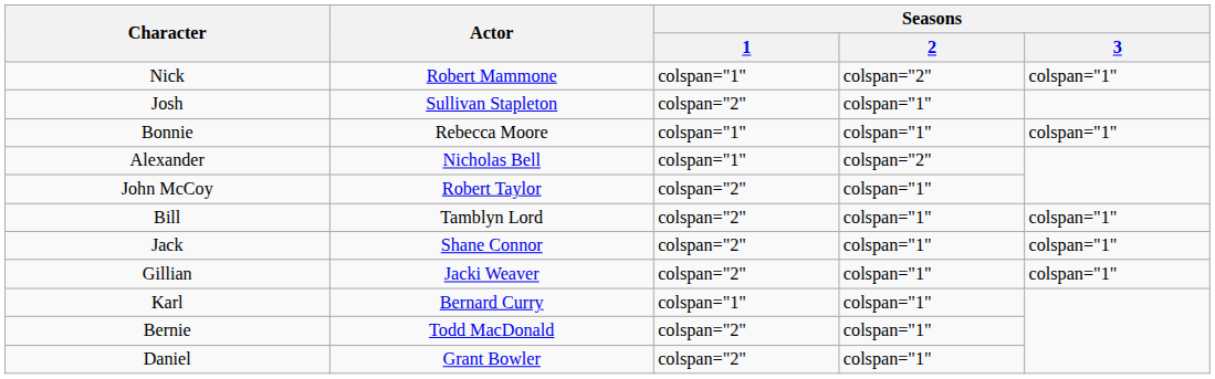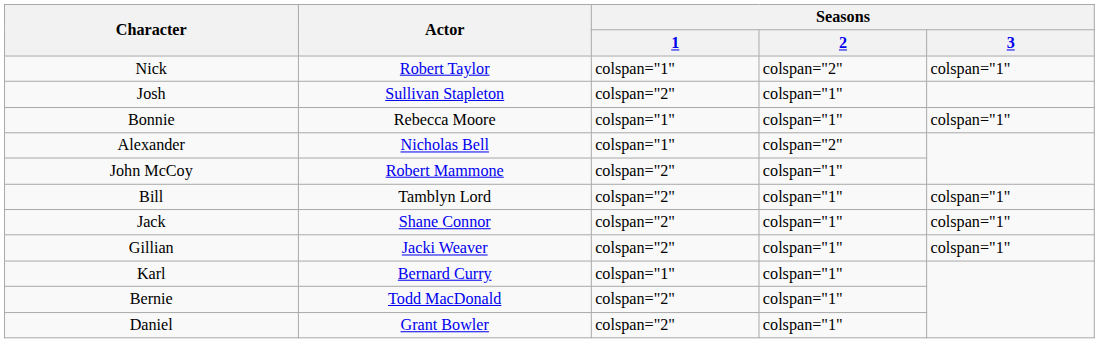Nick | Actor: Robert Mammone -> Robert Taylor
John McCoy | Actor: Robert Taylor -> Robert Mammone
